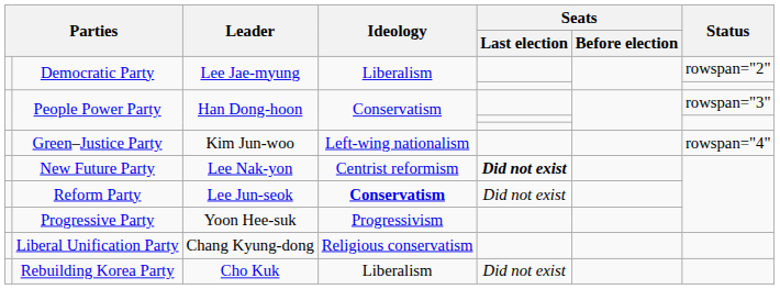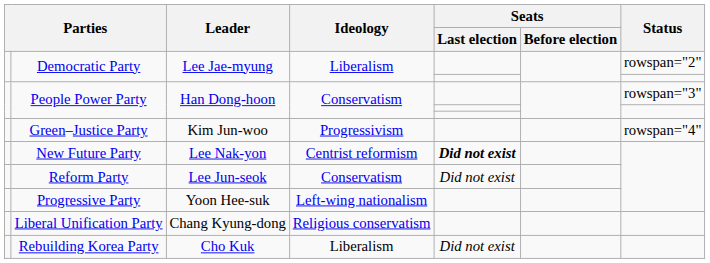Green–Justice Party | Ideology: Left-wing nationalism -> Progressivism
Reform Party | Ideology: bold -> normal
Progressive Party | Ideology: Progressivism -> Left-wing nationalism
